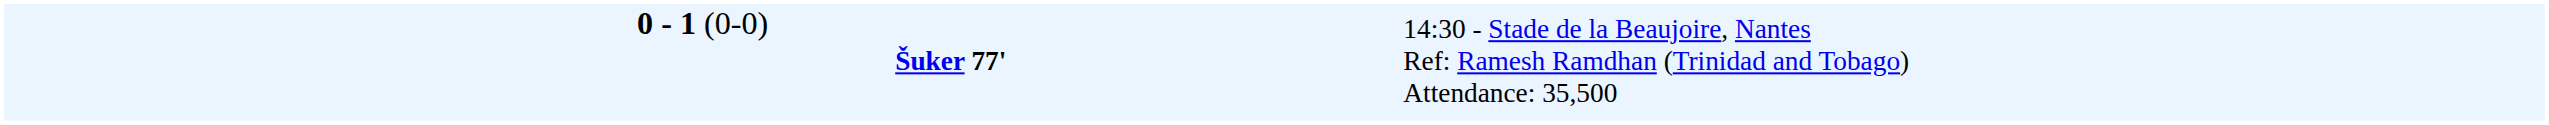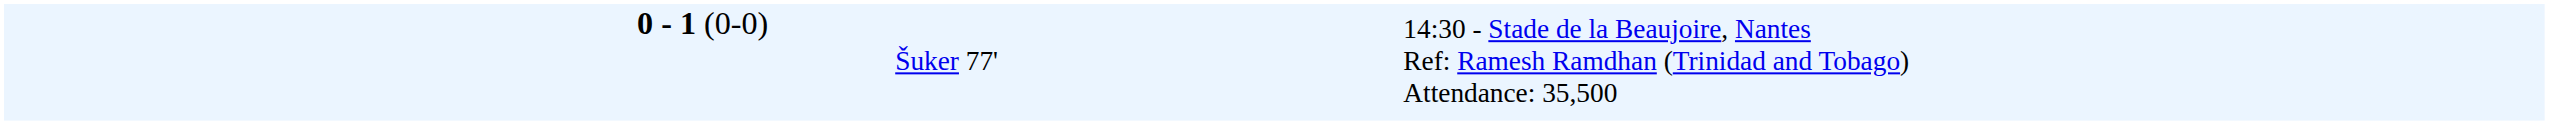Šuker 77' | column 2: bold -> normal
